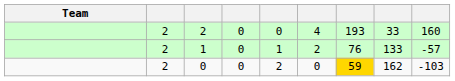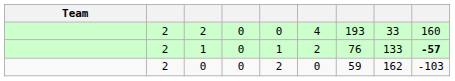row 3 | column 9: normal -> bold
row 4 | column 7: gold background -> no background
